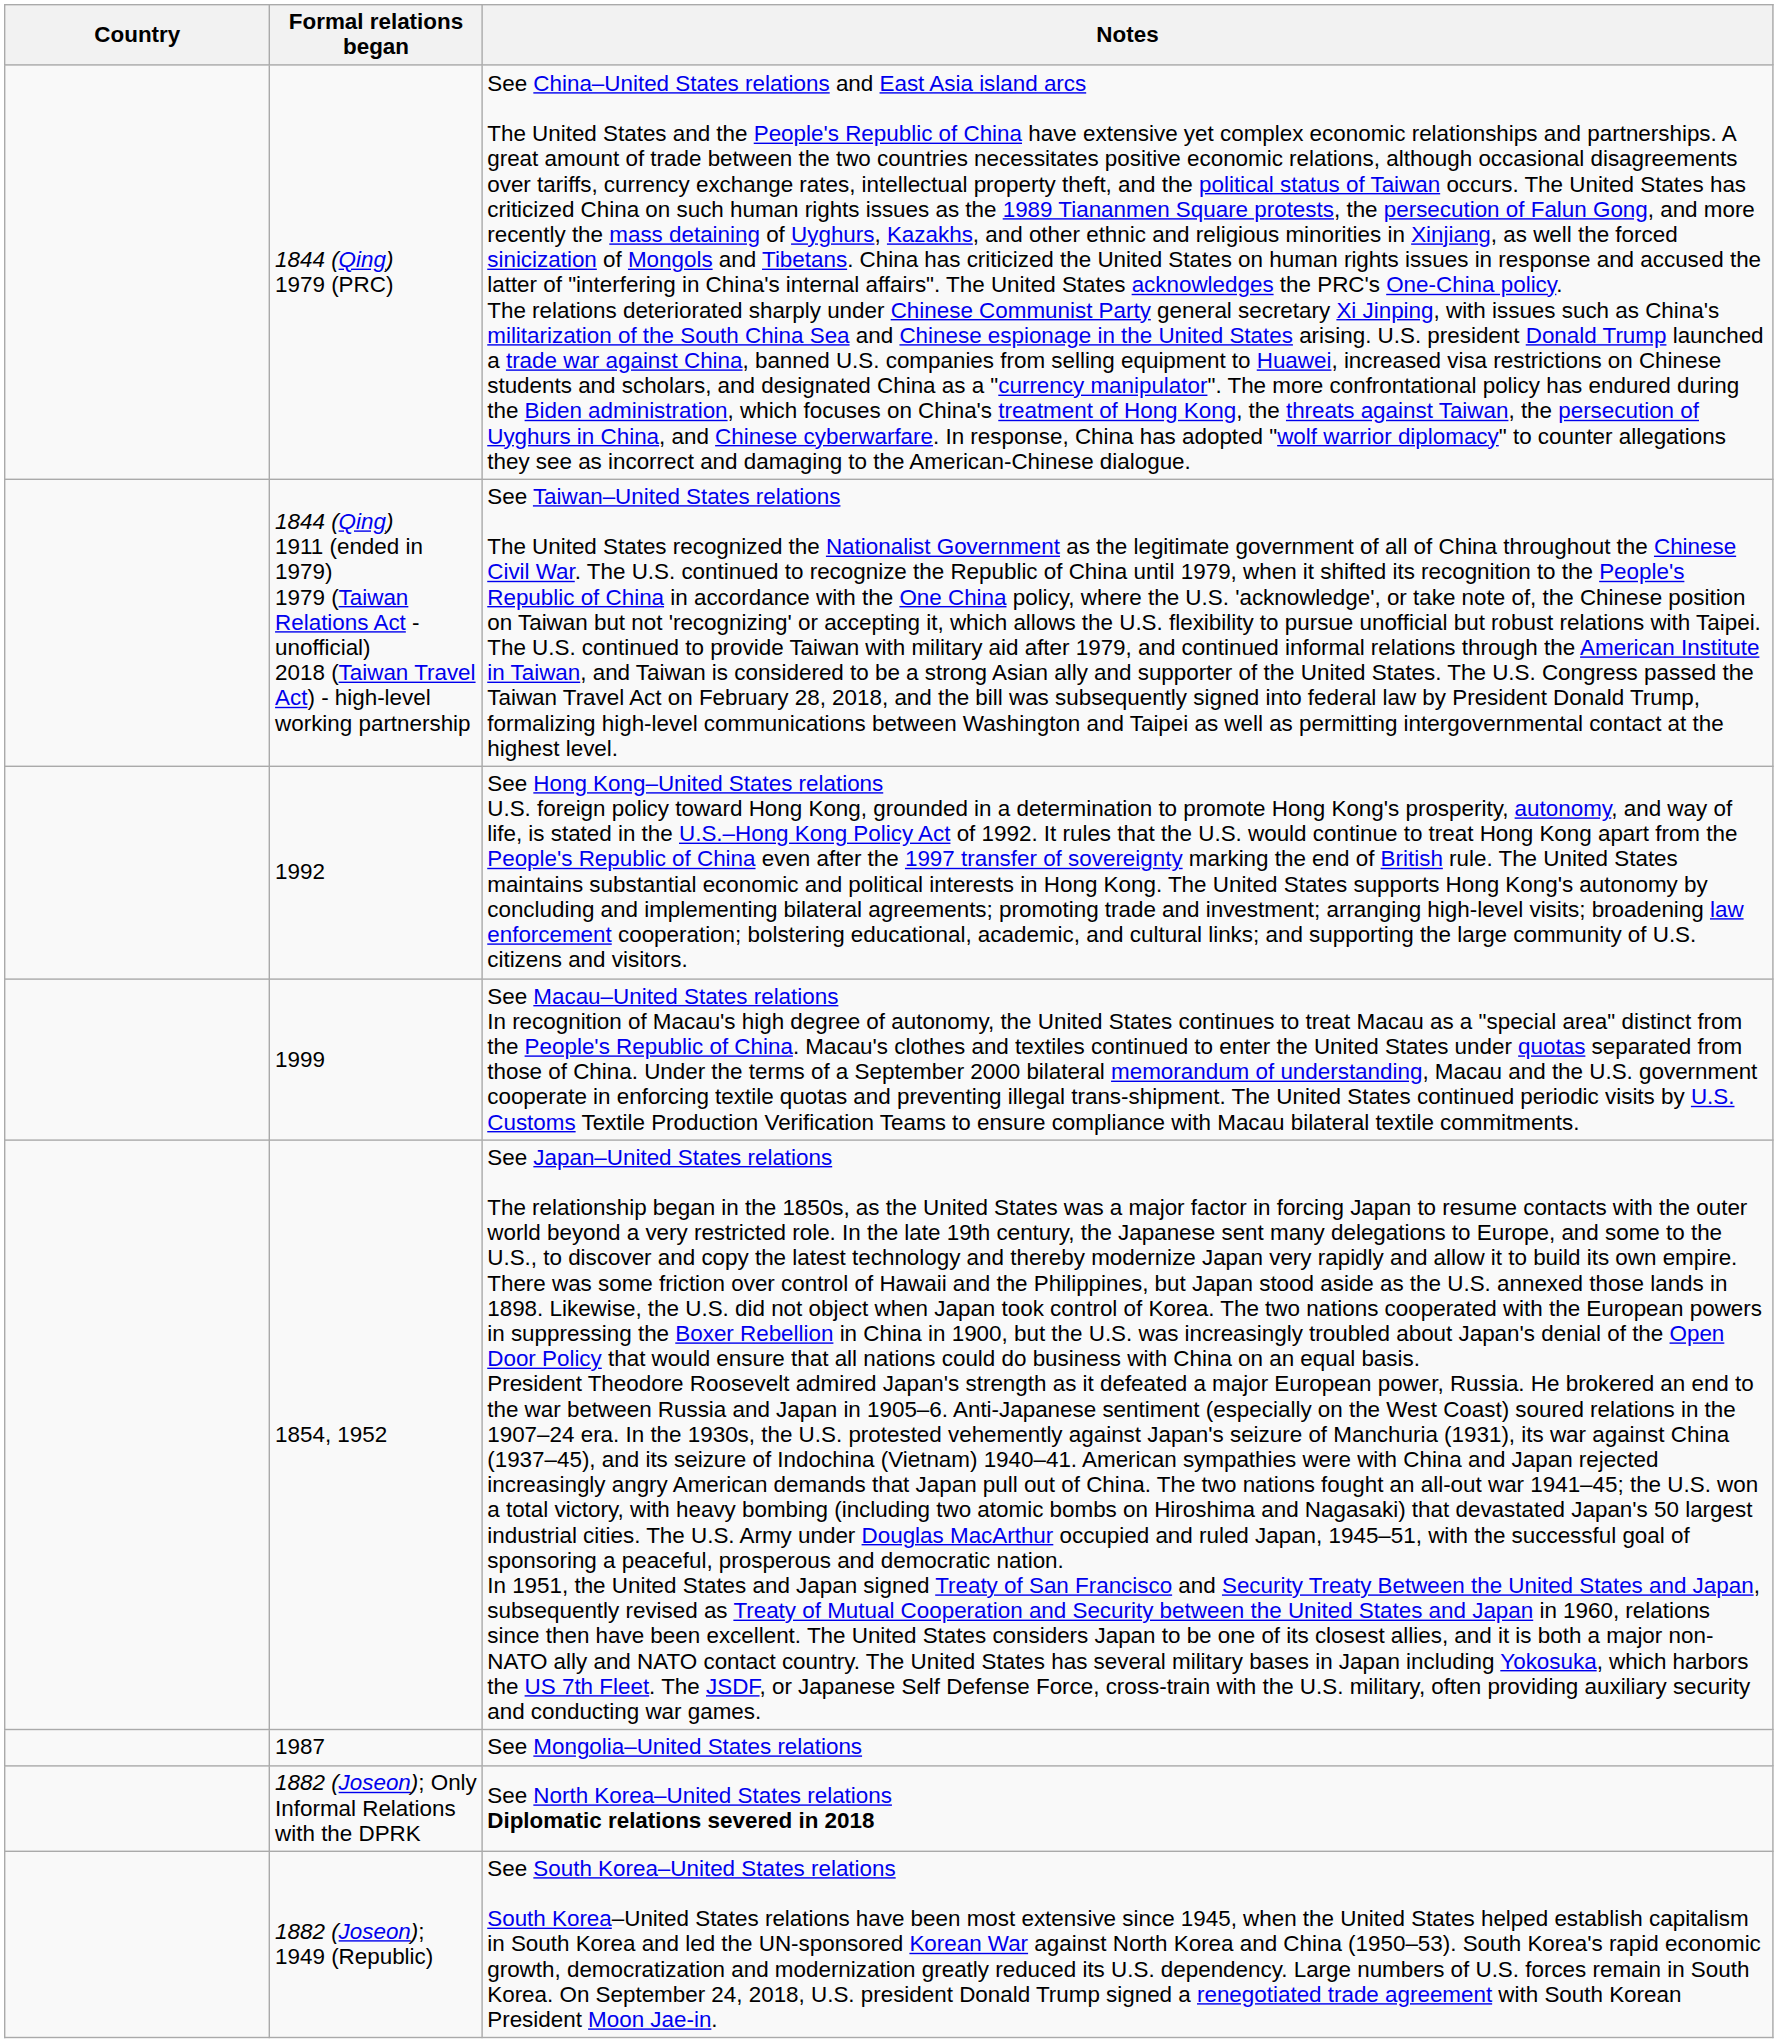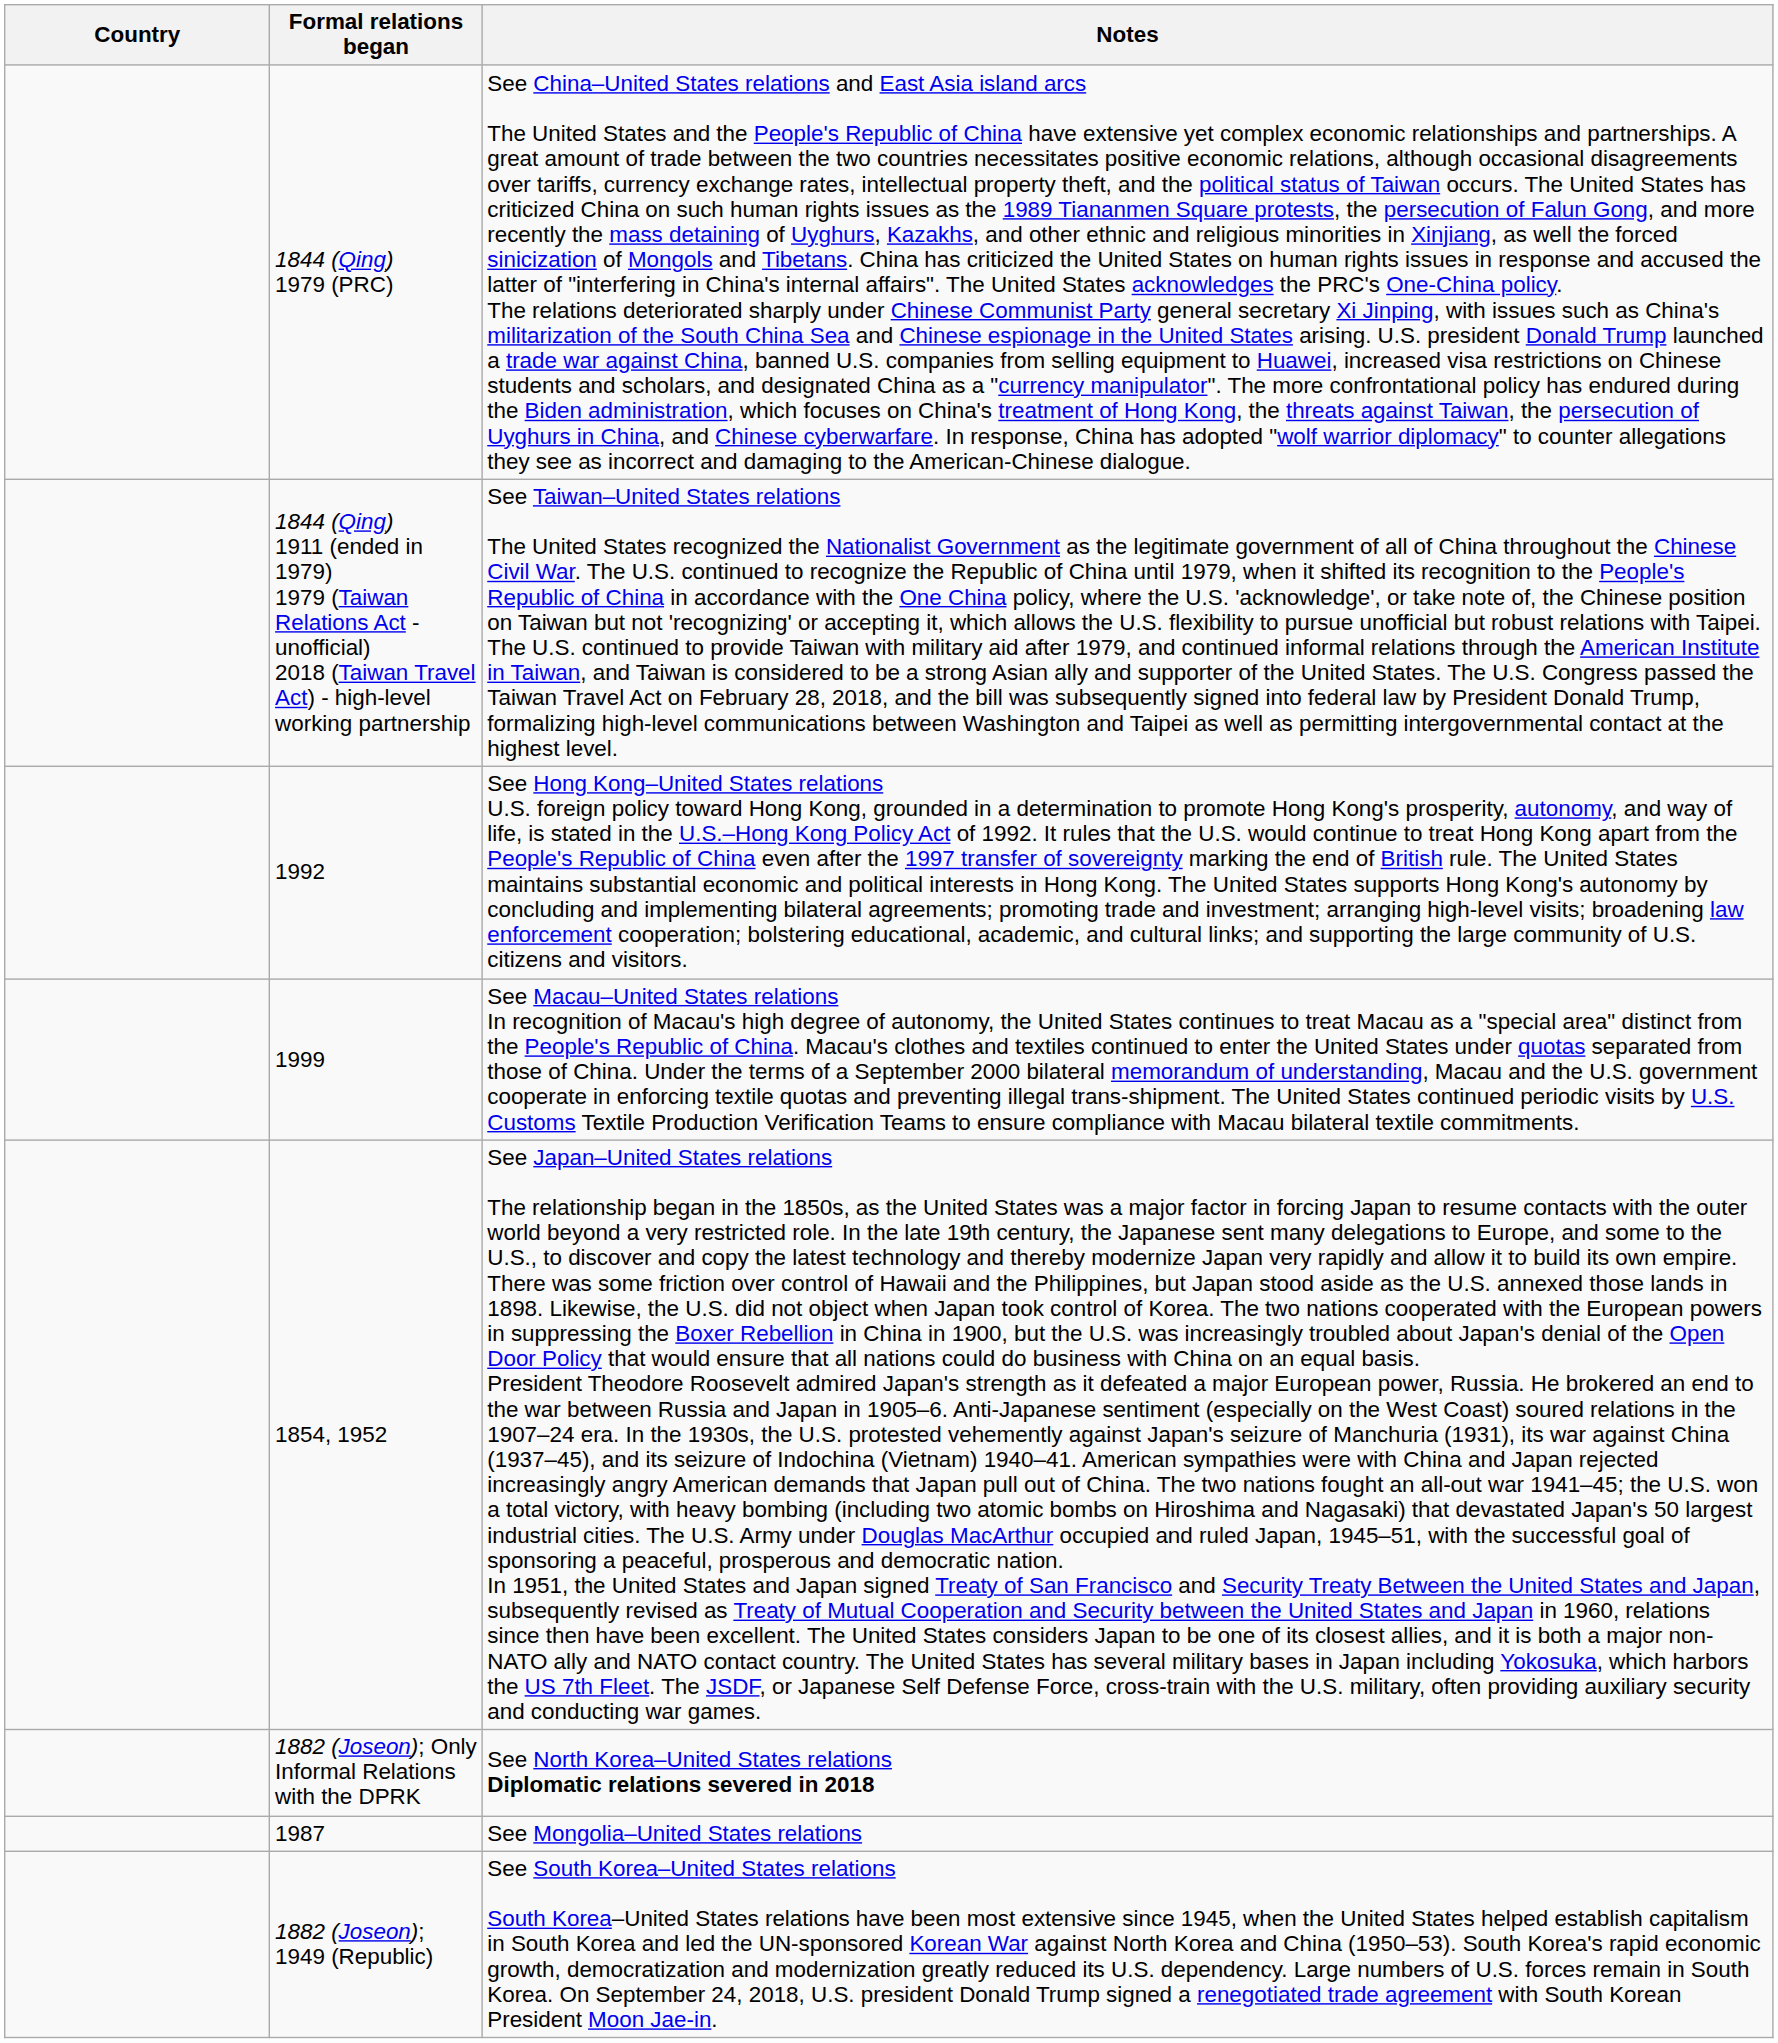rows swapped: 1987 <-> 1882 (Joseon); Only Informal Relations with the DPRK
